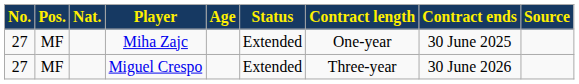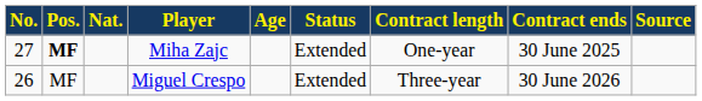Miha Zajc | Pos.: normal -> bold
Miguel Crespo | No.: 27 -> 26
